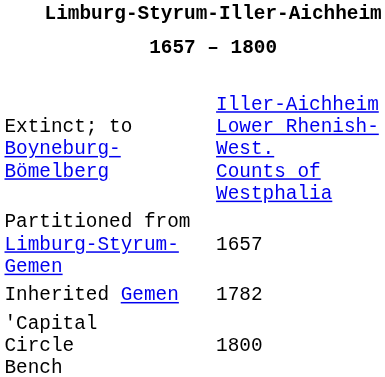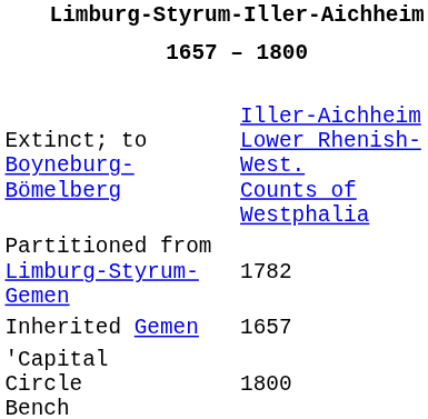row 4 | column 2: 1657 -> 1782
row 5 | column 2: 1782 -> 1657
